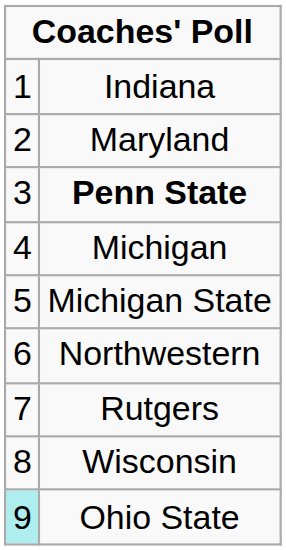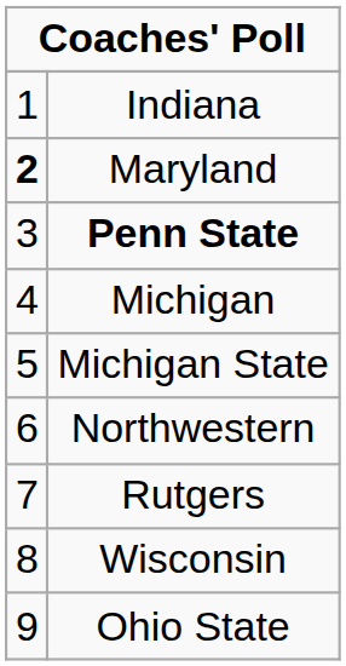Maryland | column 1: normal -> bold
Ohio State | column 1: paleturquoise background -> no background
